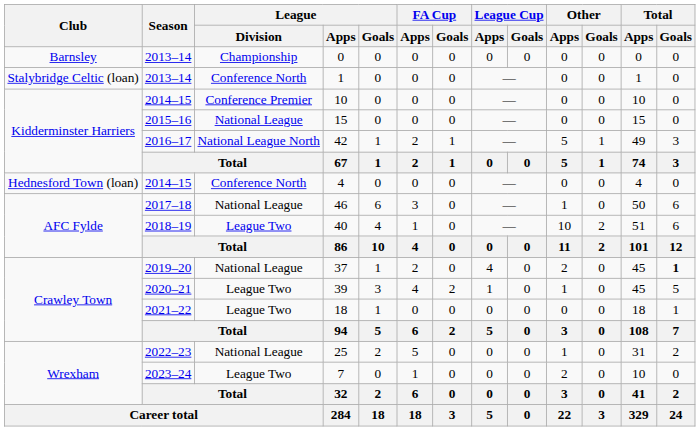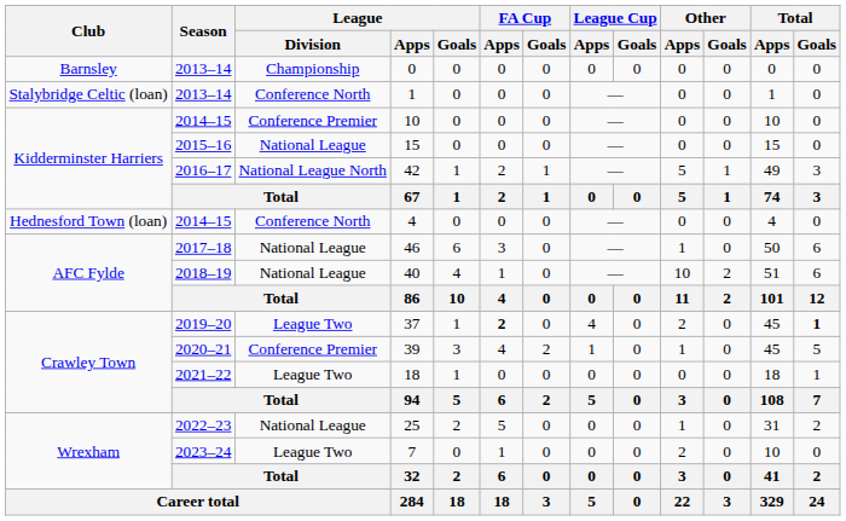40 | League / Division: League Two -> National League
37 | League / Division: National League -> League Two
37 | FA Cup / Apps: normal -> bold
39 | League / Division: League Two -> Conference Premier
